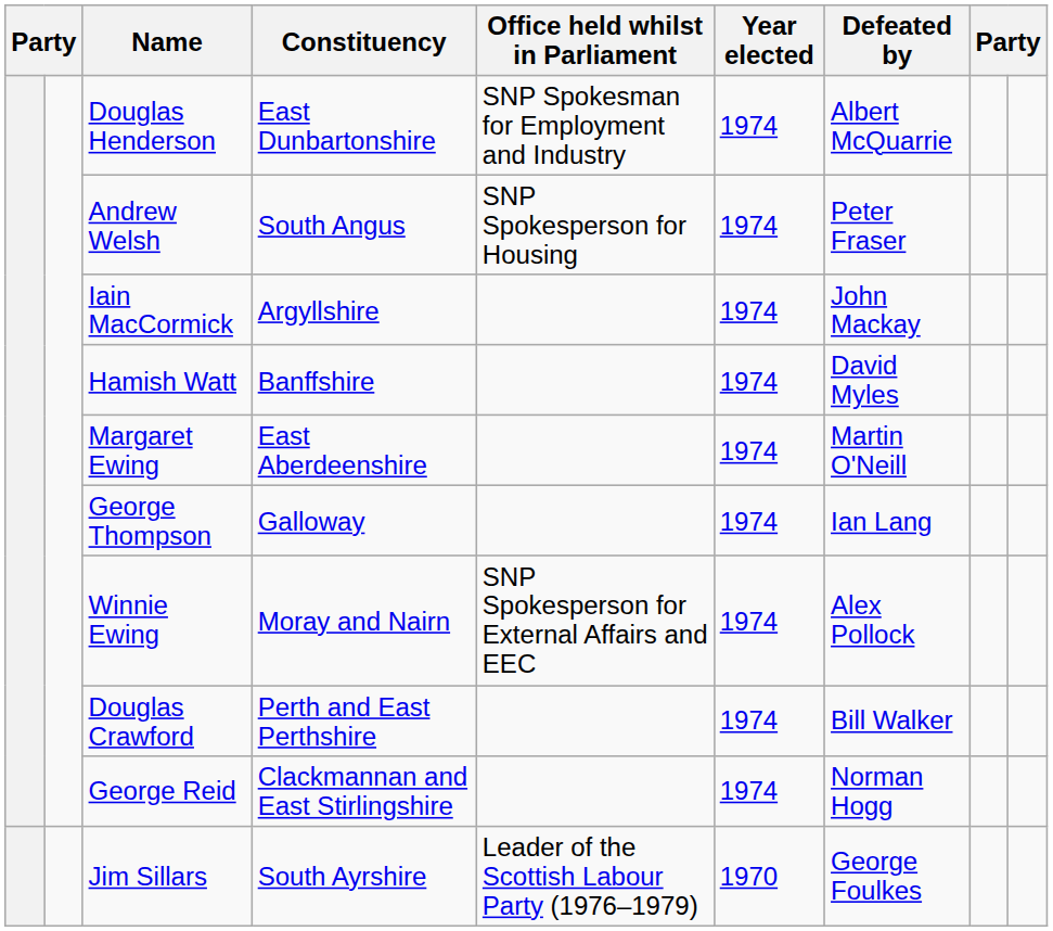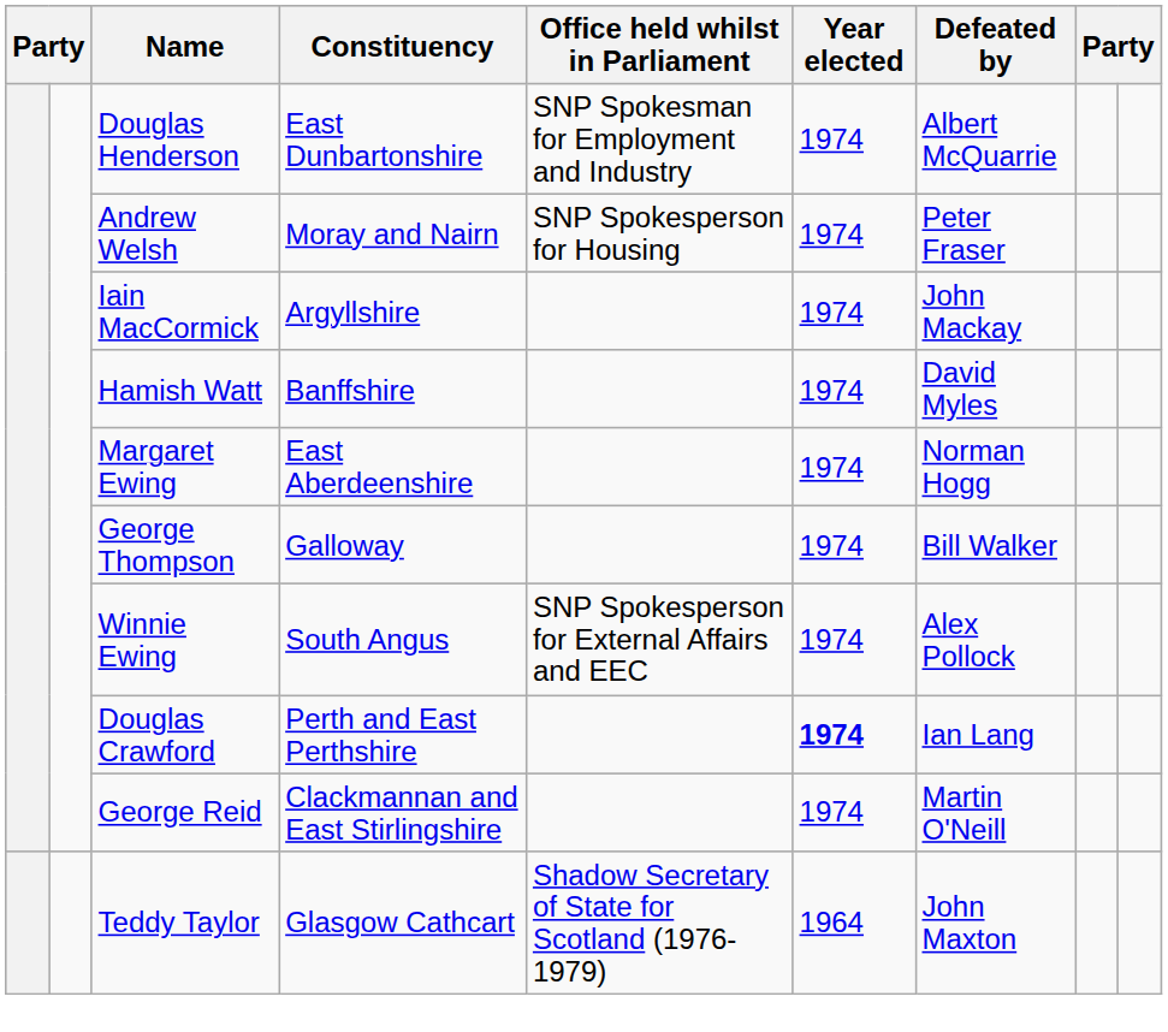Andrew Welsh | Constituency: South Angus -> Moray and Nairn
Margaret Ewing | Defeated by: Martin O'Neill -> Norman Hogg
George Thompson | Defeated by: Ian Lang -> Bill Walker
Winnie Ewing | Constituency: Moray and Nairn -> South Angus
Douglas Crawford | Year elected: normal -> bold
Douglas Crawford | Defeated by: Bill Walker -> Ian Lang
George Reid | Defeated by: Norman Hogg -> Martin O'Neill
+ row: Teddy Taylor | Glasgow Cathcart | Shadow Secretary of State for Scotland (1976-1979) | 1964 | John Maxton
- row: Jim Sillars | South Ayrshire | Leader of the Scottish Labour Party (1976–1979) | 1970 | George Foulkes
